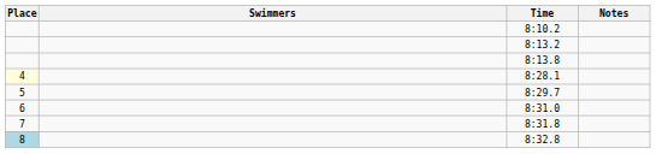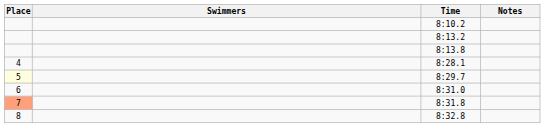8:28.1 | Place: lightyellow background -> no background
8:29.7 | Place: no background -> lightyellow background
8:31.8 | Place: no background -> lightsalmon background
8:32.8 | Place: lightblue background -> no background
